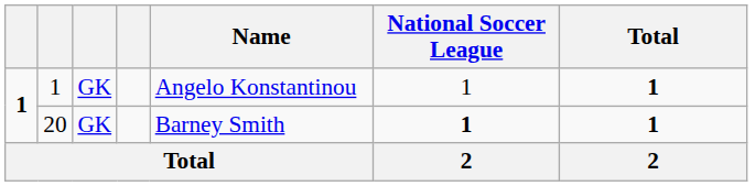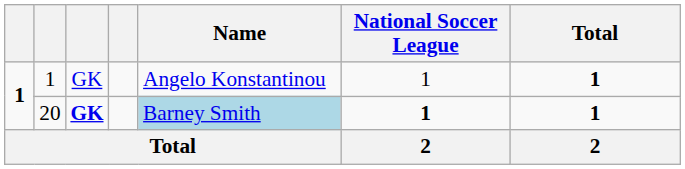20 | column 3: normal -> bold
20 | Name: no background -> lightblue background
